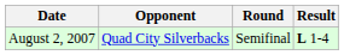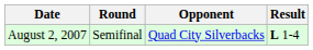columns swapped: Opponent <-> Round
